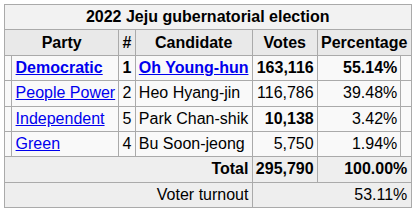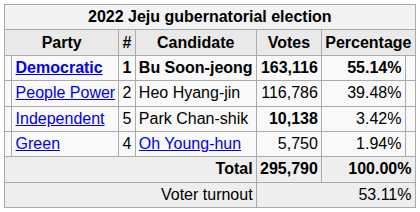Democratic | Candidate: Oh Young-hun -> Bu Soon-jeong
Green | Candidate: Bu Soon-jeong -> Oh Young-hun
